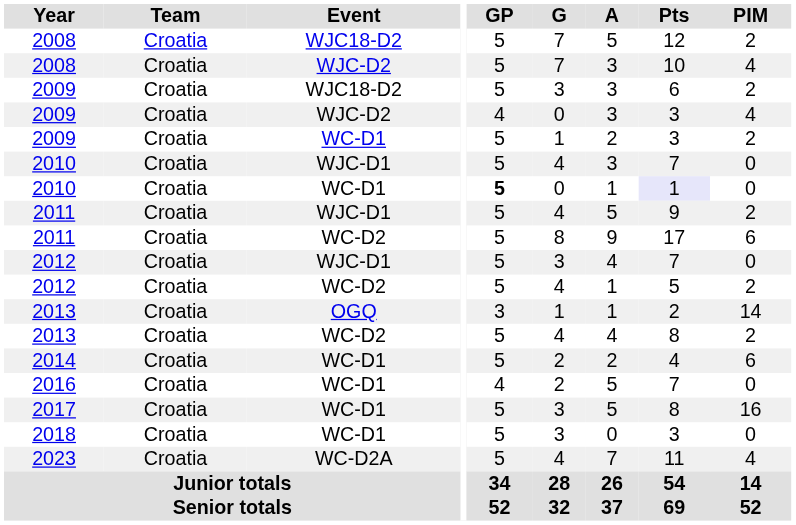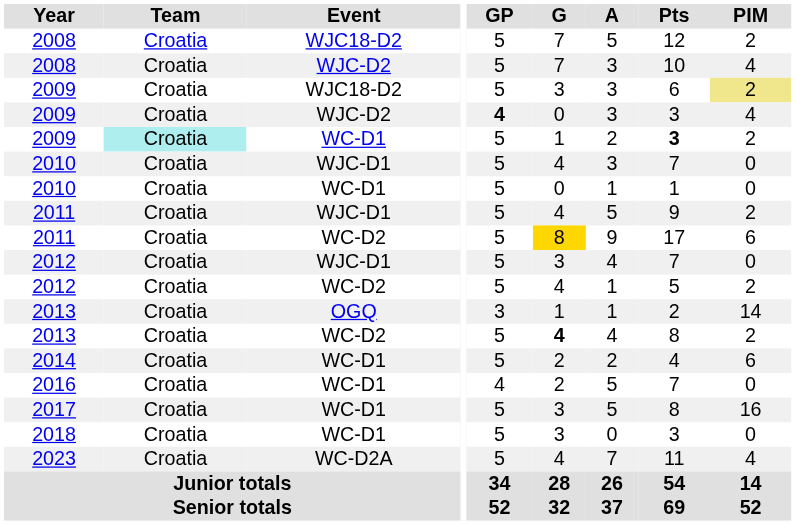2009 / WJC18-D2 | PIM: no background -> khaki background
2009 / WJC-D2 | GP: normal -> bold
2009 / WC-D1 | Team: no background -> paleturquoise background
2009 / WC-D1 | Pts: normal -> bold
2010 / WC-D1 | GP: bold -> normal
2010 / WC-D1 | Pts: lavender background -> no background
2011 / WC-D2 | G: no background -> gold background
2013 / WC-D2 | G: normal -> bold
